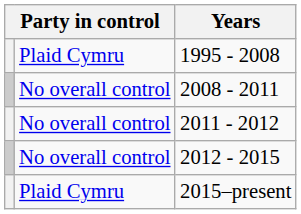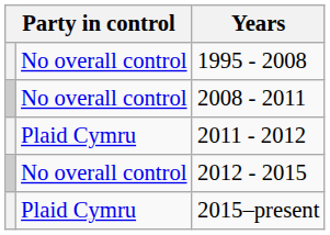1995 - 2008 | column 2: Plaid Cymru -> No overall control
2011 - 2012 | column 2: No overall control -> Plaid Cymru
